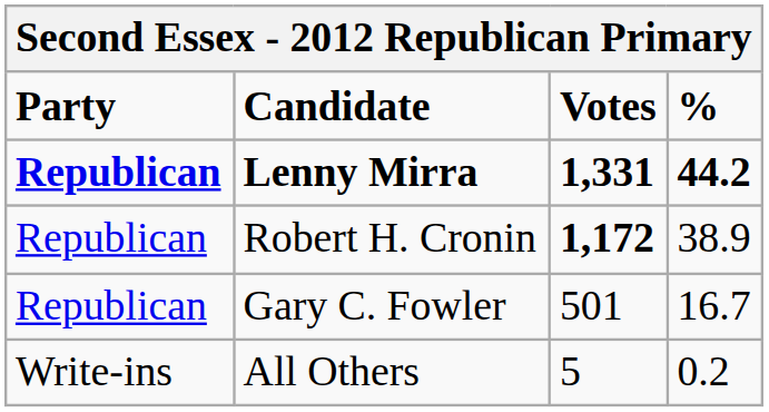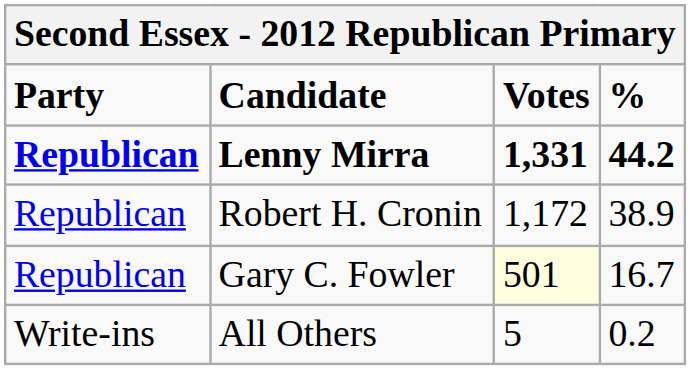Robert H. Cronin | Votes: bold -> normal
Gary C. Fowler | Votes: no background -> lightyellow background
